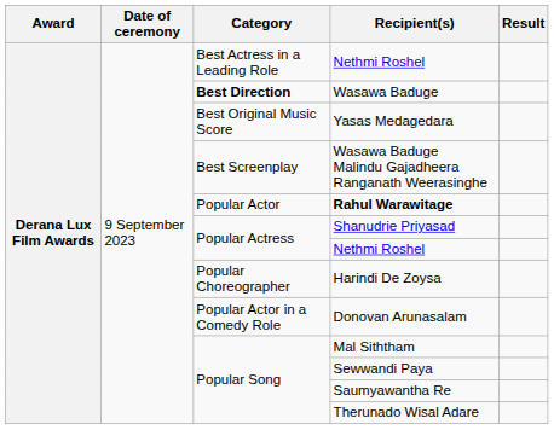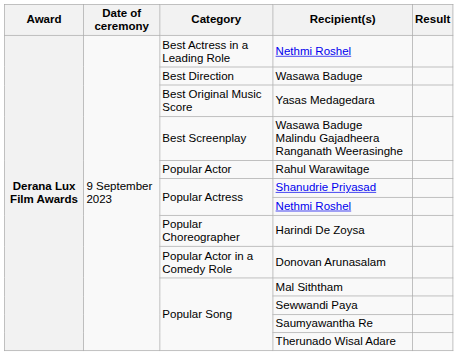Wasawa Baduge | Category: bold -> normal
Rahul Warawitage | Recipient(s): bold -> normal
